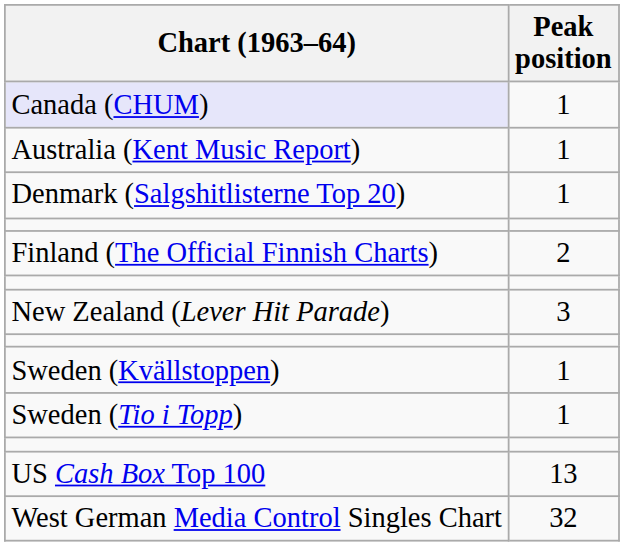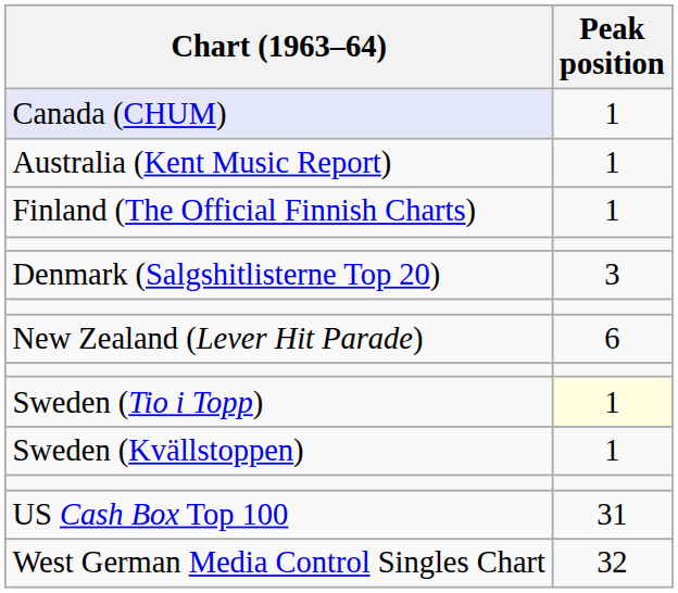row 4 | Chart (1963–64): Denmark (Salgshitlisterne Top 20) -> Finland (The Official Finnish Charts)
row 6 | Chart (1963–64): Finland (The Official Finnish Charts) -> Denmark (Salgshitlisterne Top 20)
row 6 | Peak position: 2 -> 3
row 8 | Peak position: 3 -> 6
row 10 | Chart (1963–64): Sweden (Kvällstoppen) -> Sweden (Tio i Topp)
row 10 | Peak position: no background -> lightyellow background
row 11 | Chart (1963–64): Sweden (Tio i Topp) -> Sweden (Kvällstoppen)
row 13 | Peak position: 13 -> 31
